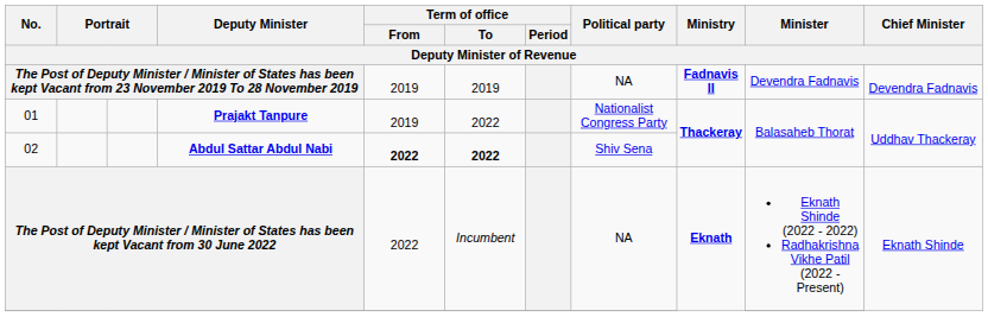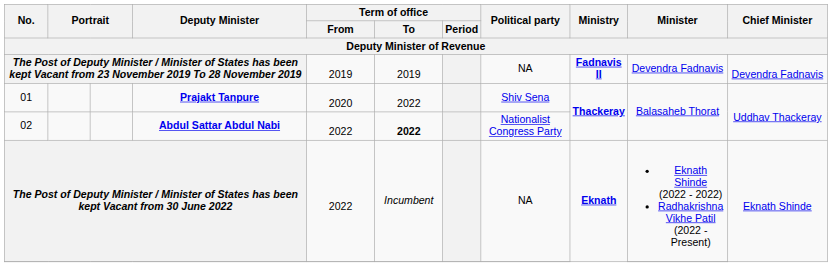01 | Term of office / From: 2019 -> 2020
01 | Political party: Nationalist Congress Party -> Shiv Sena
02 | Term of office / From: bold -> normal
02 | Political party: Shiv Sena -> Nationalist Congress Party
